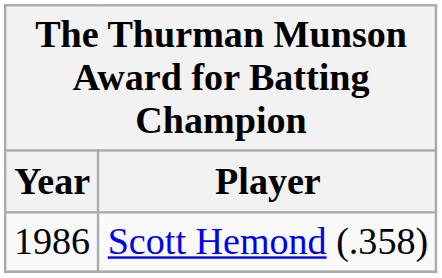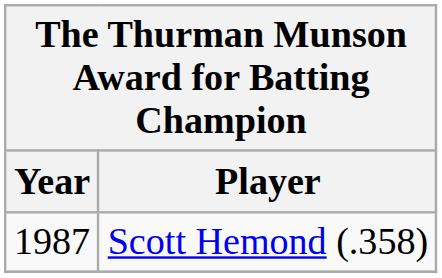Scott Hemond (.358) | Year: 1986 -> 1987
